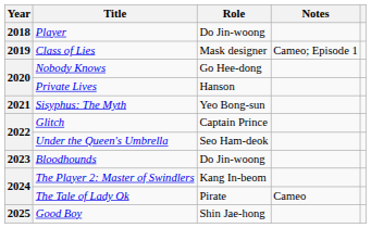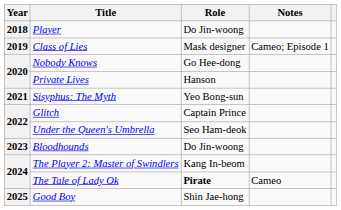The Tale of Lady Ok | Role: normal -> bold
